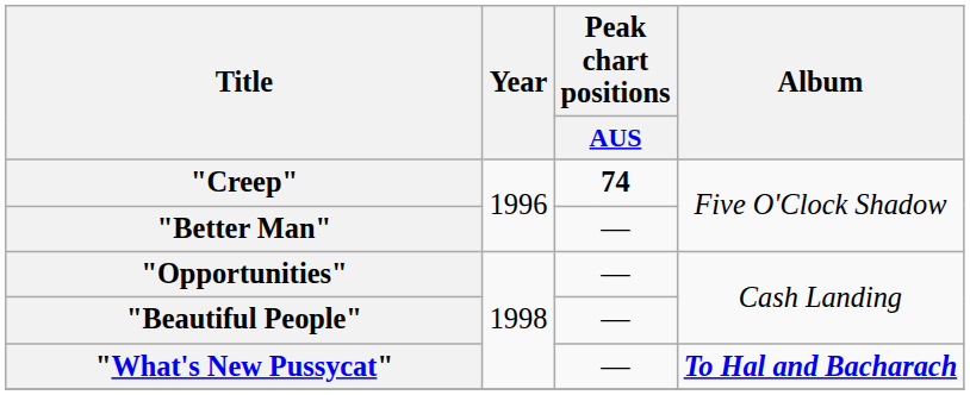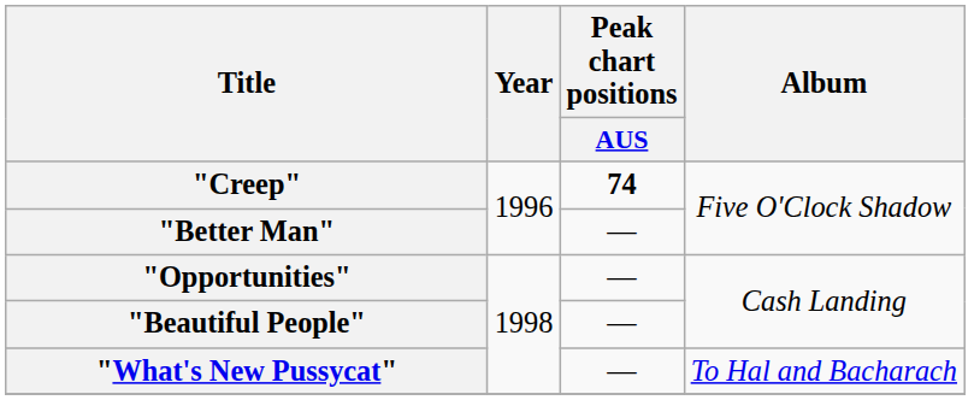"What's New Pussycat" | Album: bold -> normal
